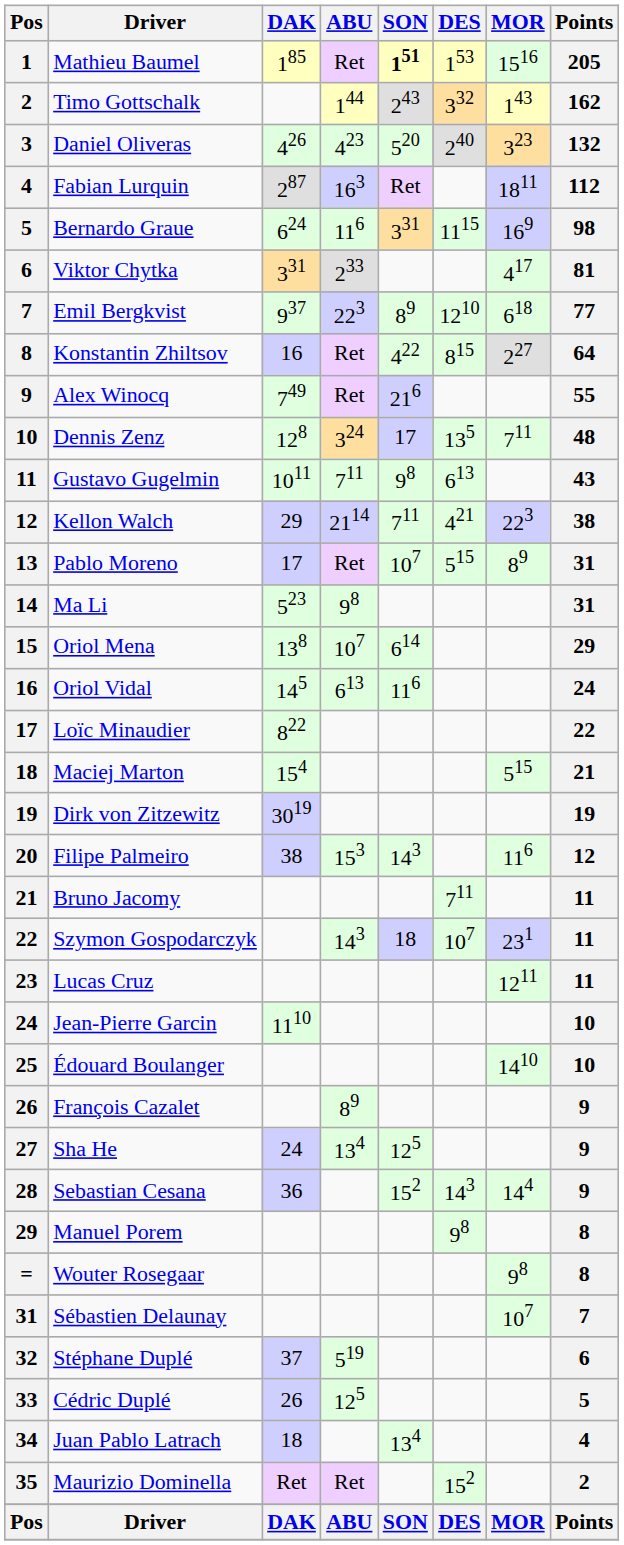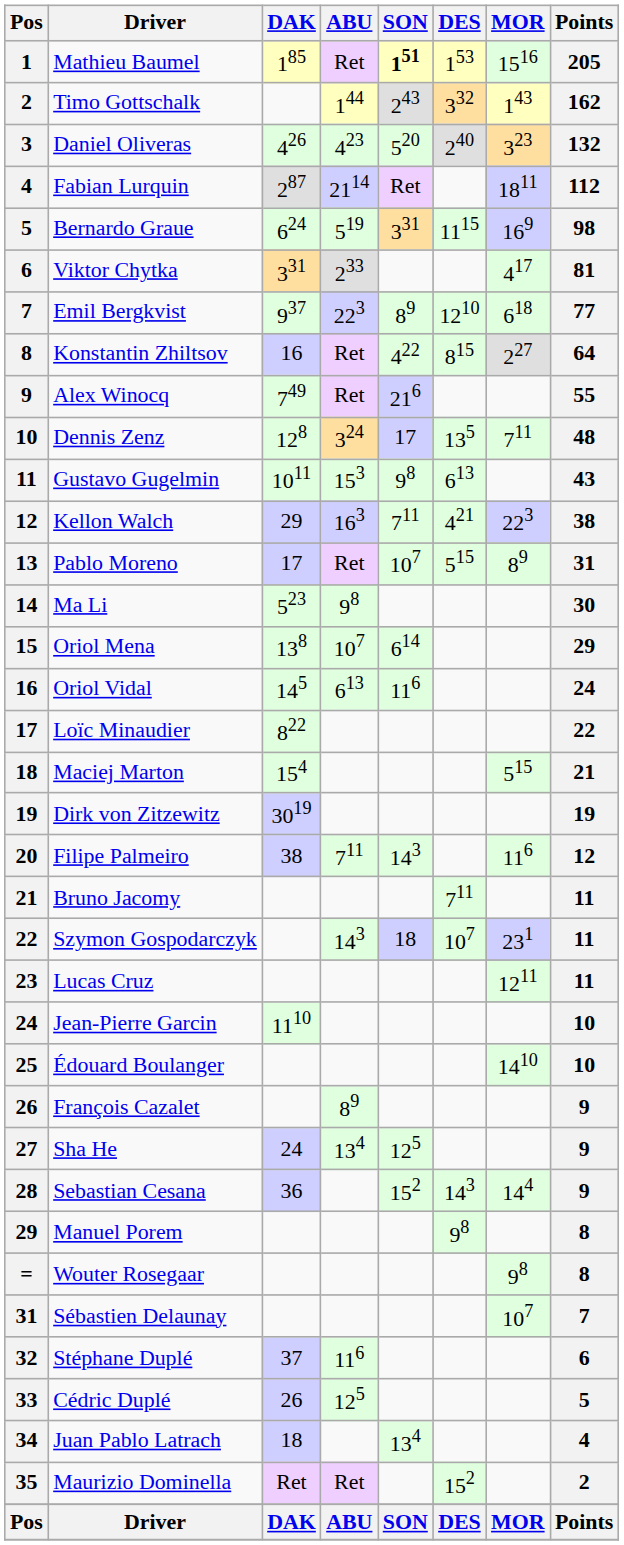Fabian Lurquin | ABU: 163 -> 2114
Bernardo Graue | ABU: 116 -> 519
Gustavo Gugelmin | ABU: 711 -> 153
Kellon Walch | ABU: 2114 -> 163
Ma Li | Points: 31 -> 30
Filipe Palmeiro | ABU: 153 -> 711
Stéphane Duplé | ABU: 519 -> 116
